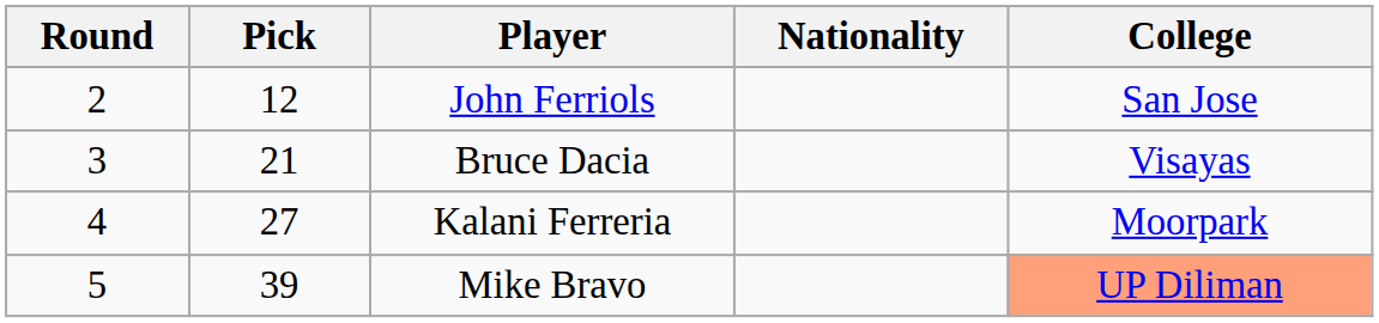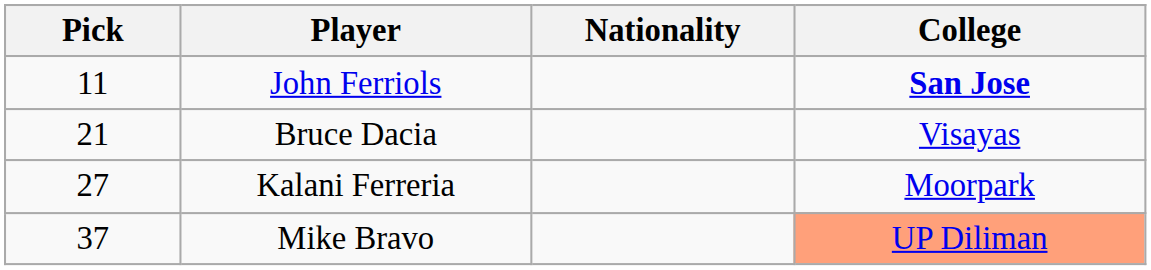- column: Round | 2 | 3 | 4 | 5
John Ferriols | Pick: 12 -> 11
John Ferriols | College: normal -> bold
Mike Bravo | Pick: 39 -> 37
